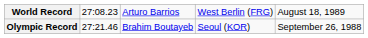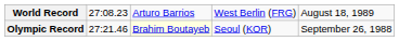Olympic Record | column 3: no background -> lightyellow background
